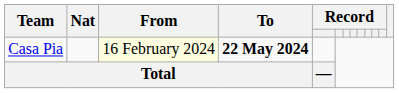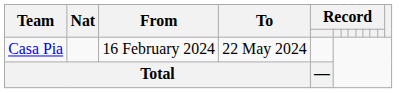Casa Pia | From: lightyellow background -> no background
Casa Pia | To: bold -> normal
